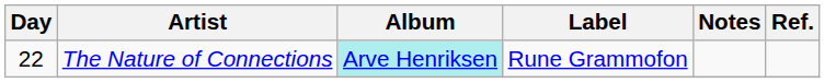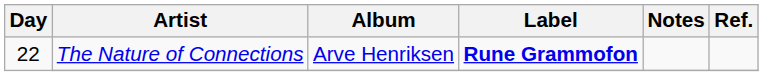The Nature of Connections | Album: paleturquoise background -> no background
The Nature of Connections | Label: normal -> bold
